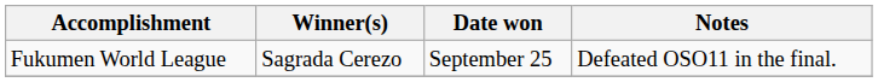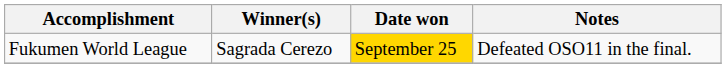Fukumen World League | Date won: no background -> gold background
